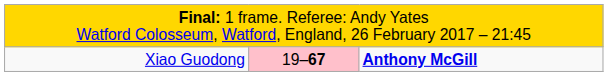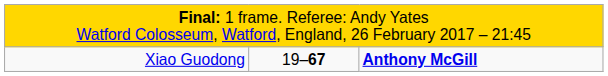Xiao Guodong | column 2: pink background -> no background
